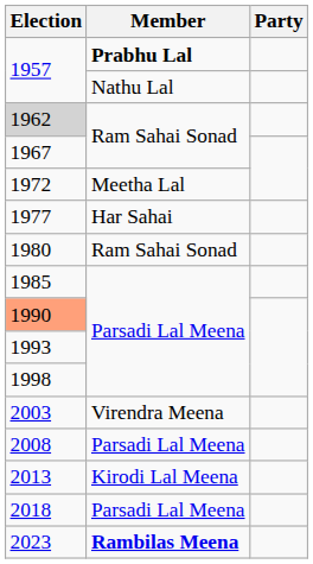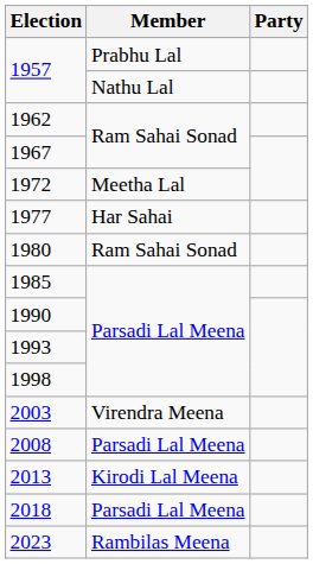1957 / Prabhu Lal | Member: bold -> normal
1962 | Election: lightgrey background -> no background
1990 | Election: lightsalmon background -> no background
2023 | Member: bold -> normal
